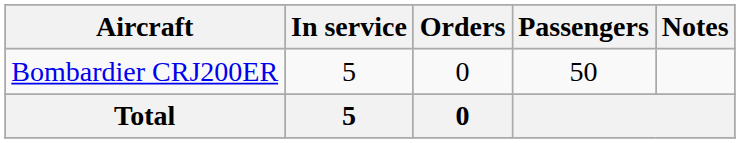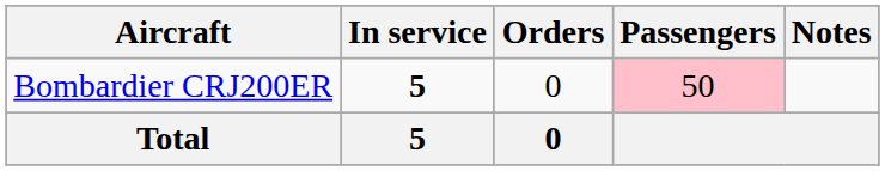Bombardier CRJ200ER | In service: normal -> bold
Bombardier CRJ200ER | Passengers: no background -> pink background
